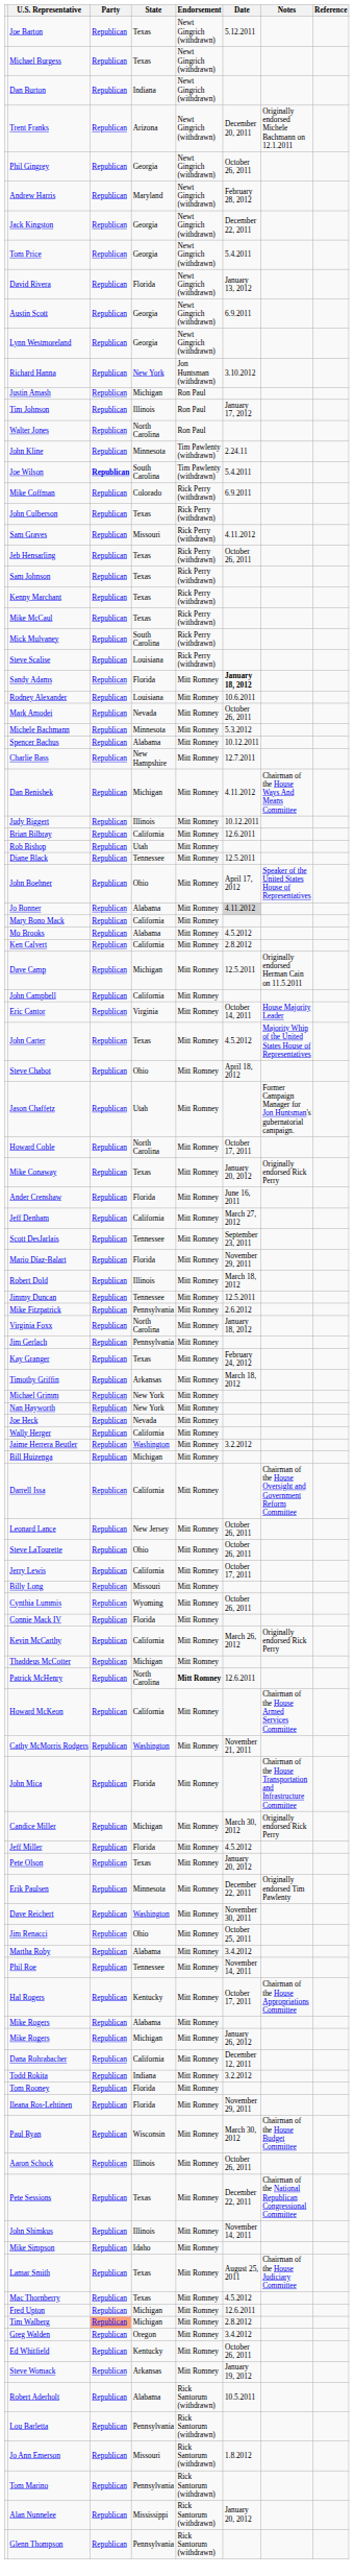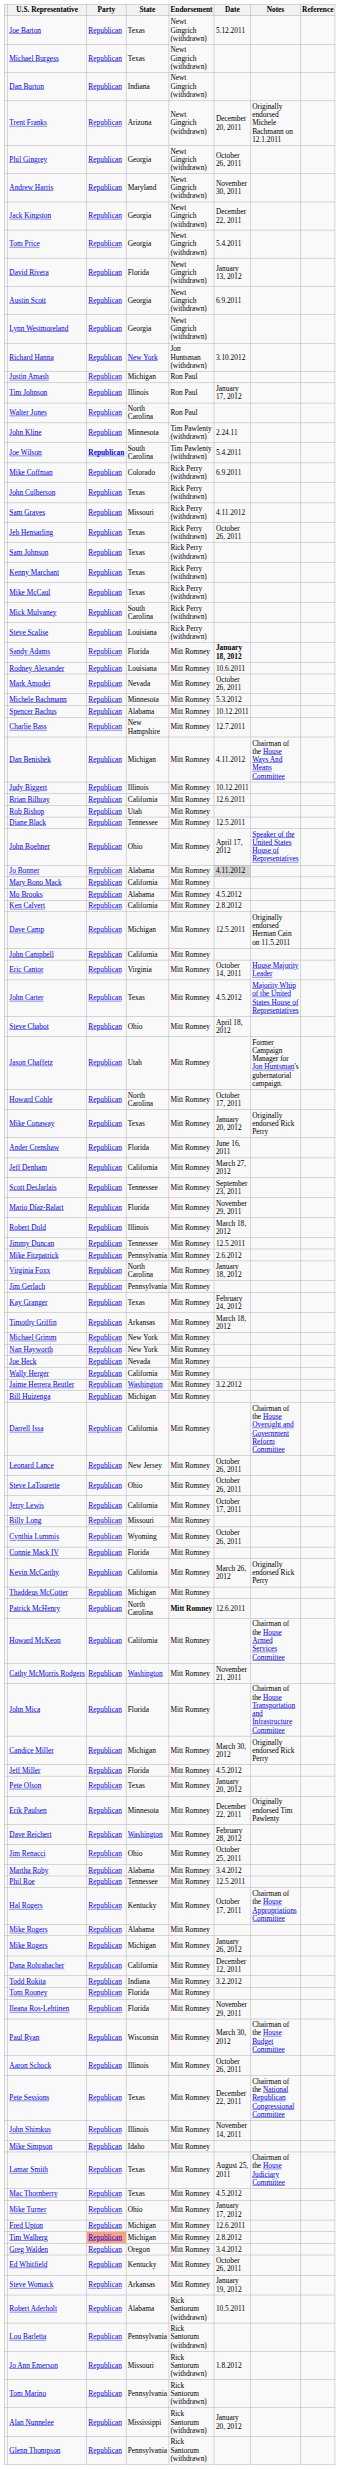Andrew Harris | Date: February 28, 2012 -> November 30, 2011
Dave Reichert | Date: November 30, 2011 -> February 28, 2012
Phil Roe | Date: November 14, 2011 -> 12.5.2011
+ row: Mike Turner | Republican | Ohio | Mitt Romney | January 17, 2012
